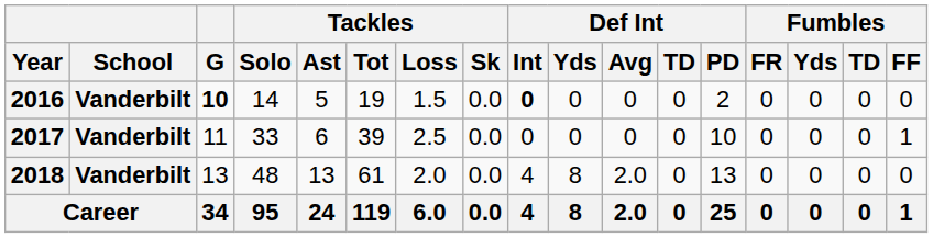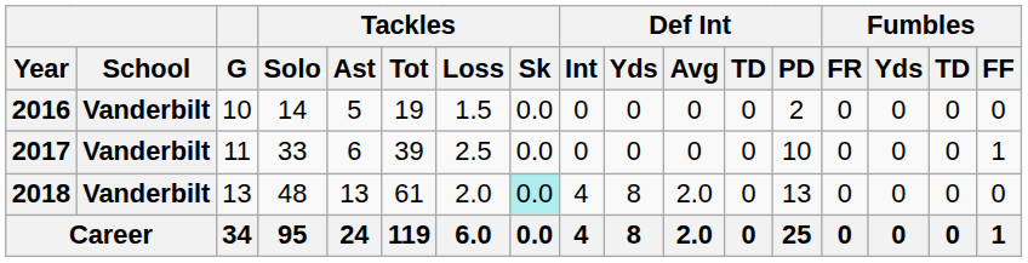2016 | G: bold -> normal
2016 | Def Int / Int: bold -> normal
2018 | Tackles / Sk: no background -> paleturquoise background
